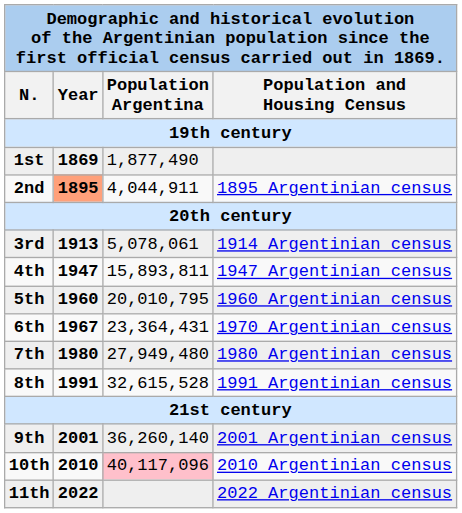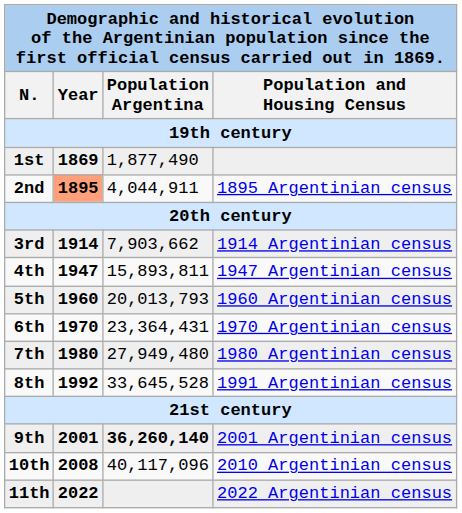3rd | Year: 1913 -> 1914
3rd | Population Argentina: 5,078,061 -> 7,903,662
5th | Population Argentina: 20,010,795 -> 20,013,793
6th | Year: 1967 -> 1970
8th | Year: 1991 -> 1992
8th | Population Argentina: 32,615,528 -> 33,645,528
9th | Population Argentina: normal -> bold
10th | Year: 2010 -> 2008
10th | Population Argentina: pink background -> no background
